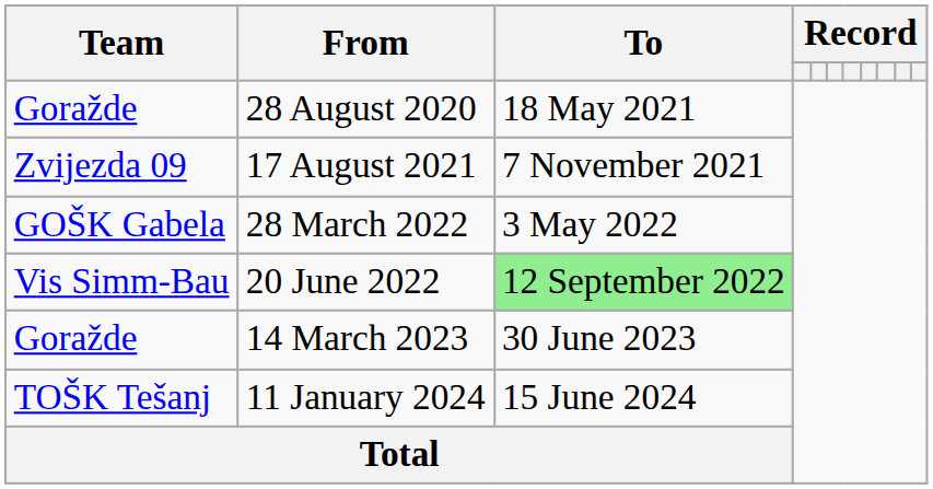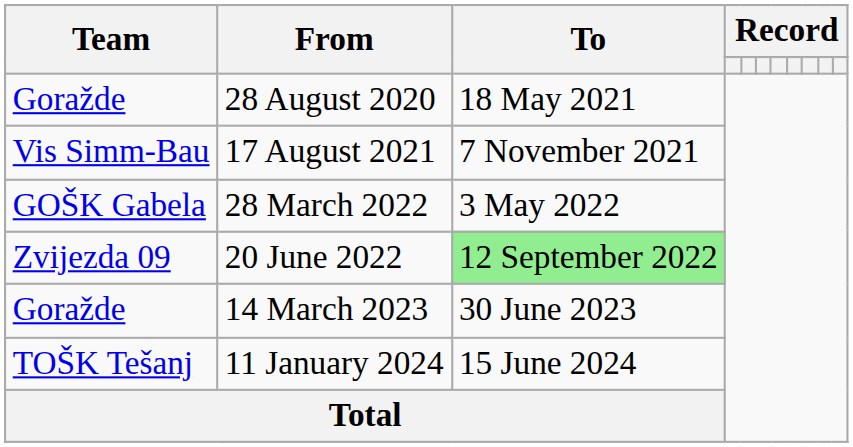17 August 2021 | Team: Zvijezda 09 -> Vis Simm-Bau
20 June 2022 | Team: Vis Simm-Bau -> Zvijezda 09
